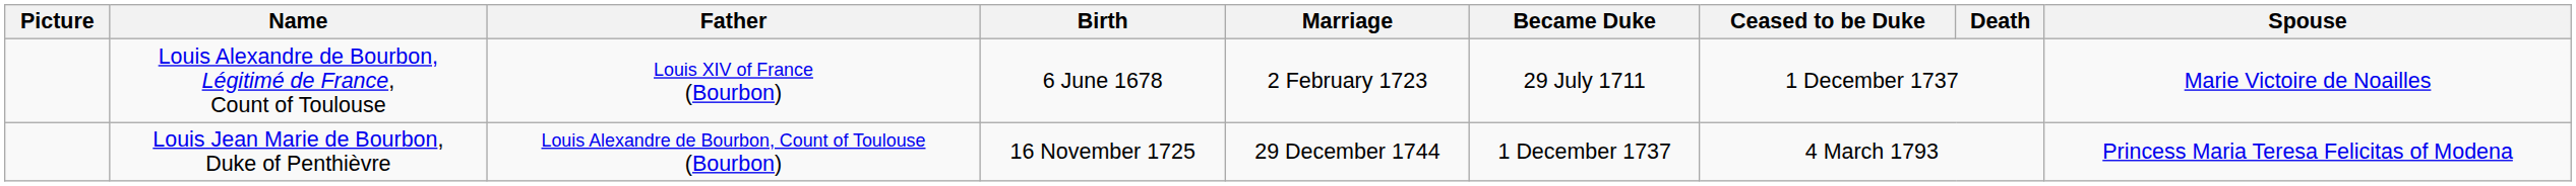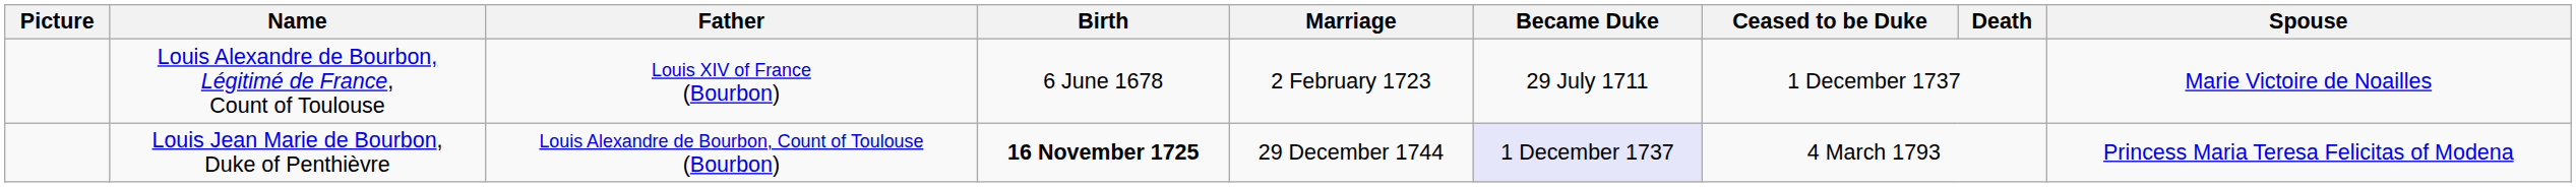Louis Jean Marie de Bourbon, Duke of Penthièvre | Birth: normal -> bold
Louis Jean Marie de Bourbon, Duke of Penthièvre | Became Duke: no background -> lavender background
